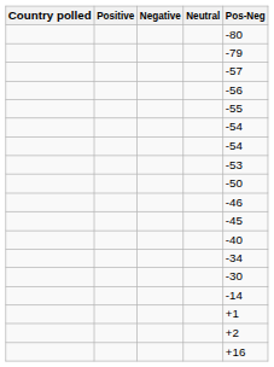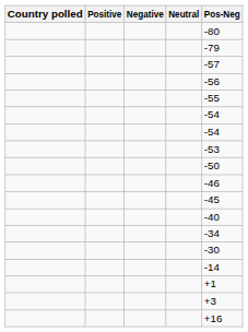row 18 | Pos-Neg: +2 -> +3
